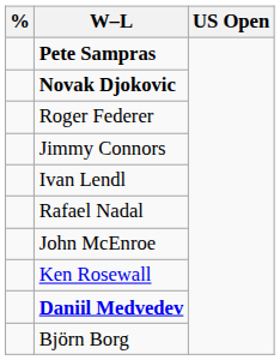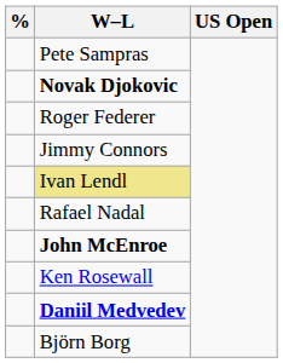Pete Sampras | W–L: bold -> normal
Ivan Lendl | W–L: no background -> khaki background
John McEnroe | W–L: normal -> bold
